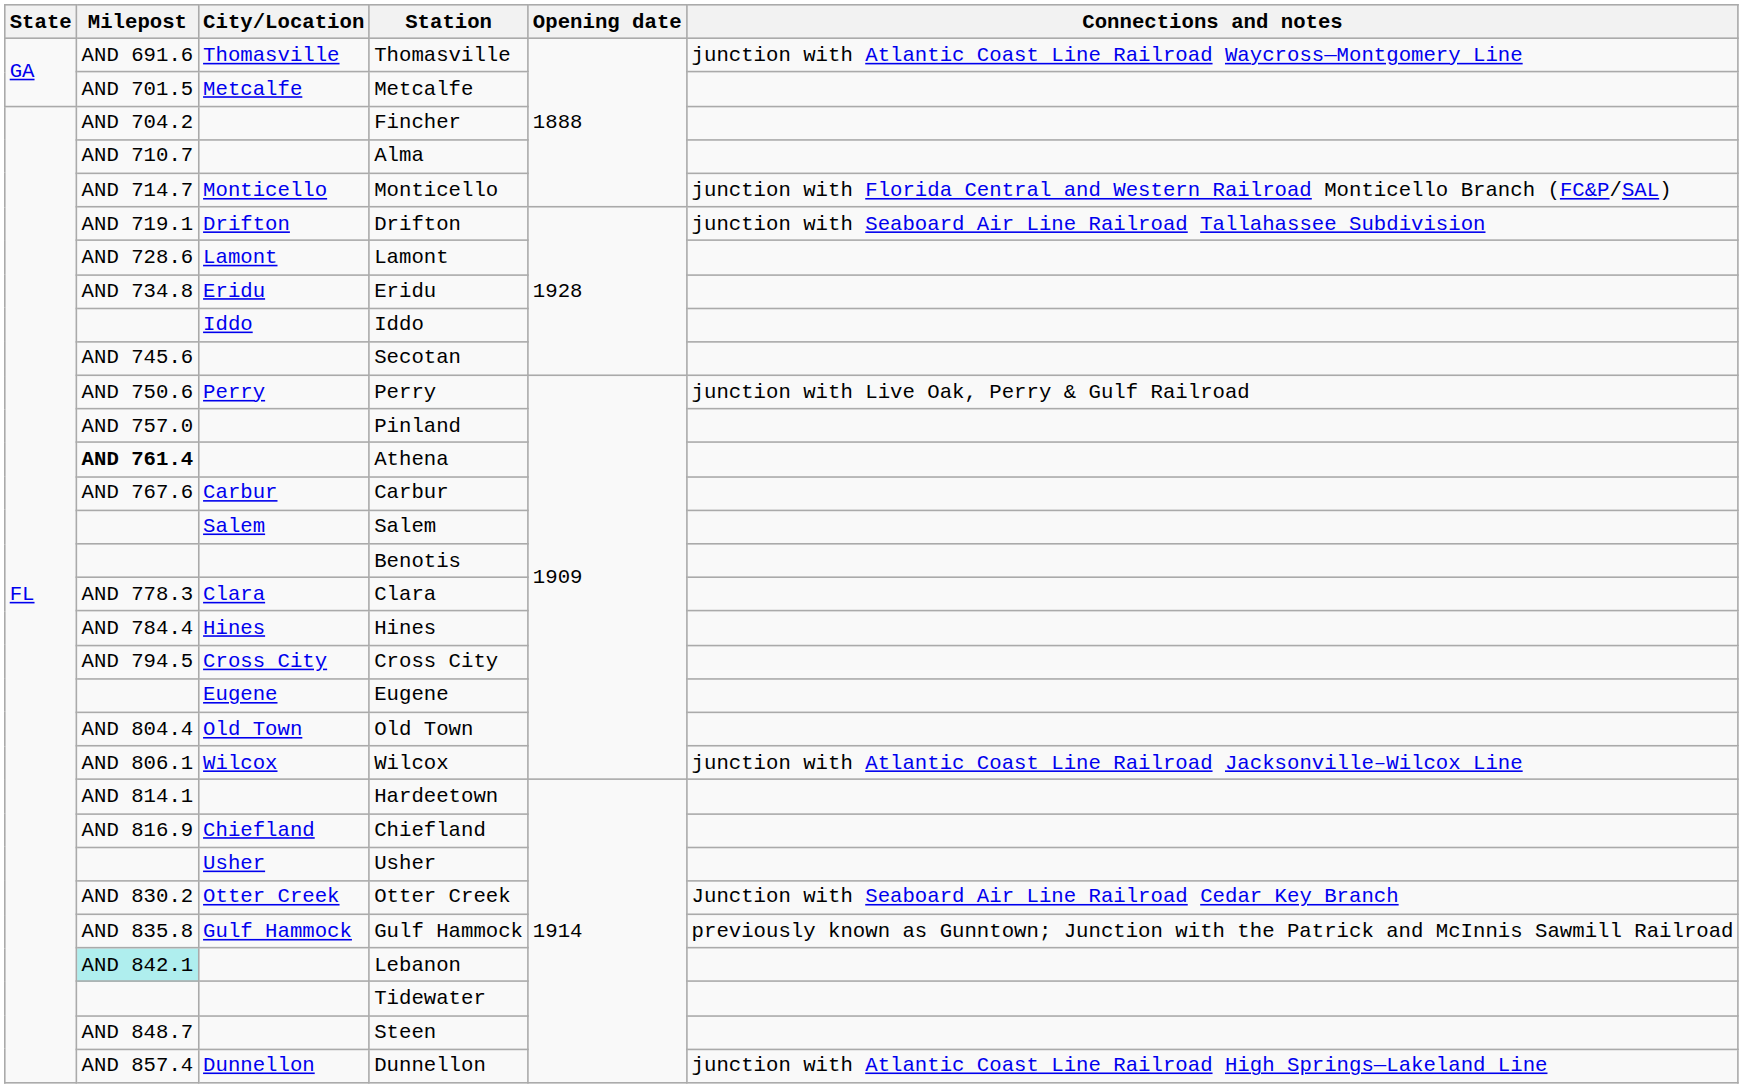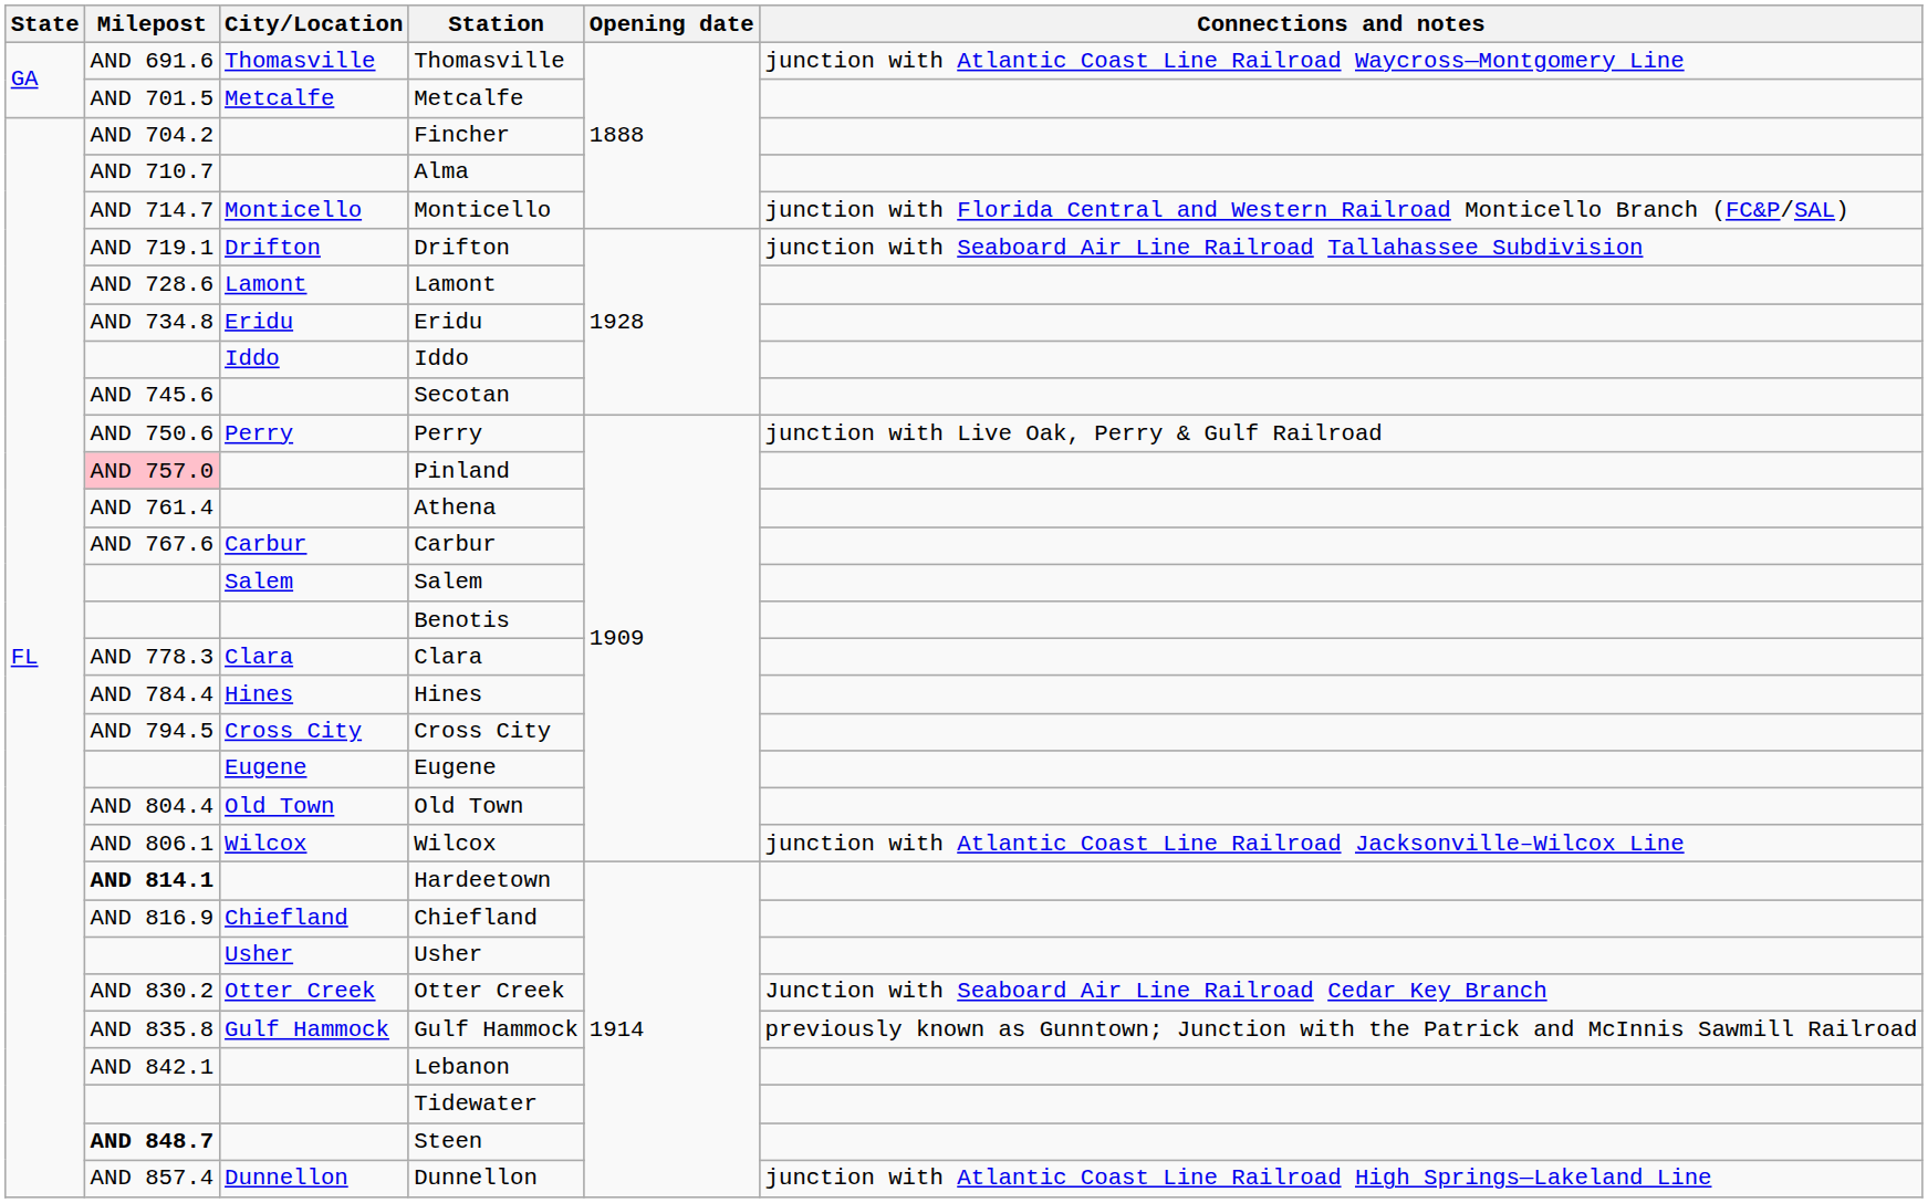Pinland | Milepost: no background -> pink background
Athena | Milepost: bold -> normal
Hardeetown | Milepost: normal -> bold
Lebanon | Milepost: paleturquoise background -> no background
Steen | Milepost: normal -> bold
